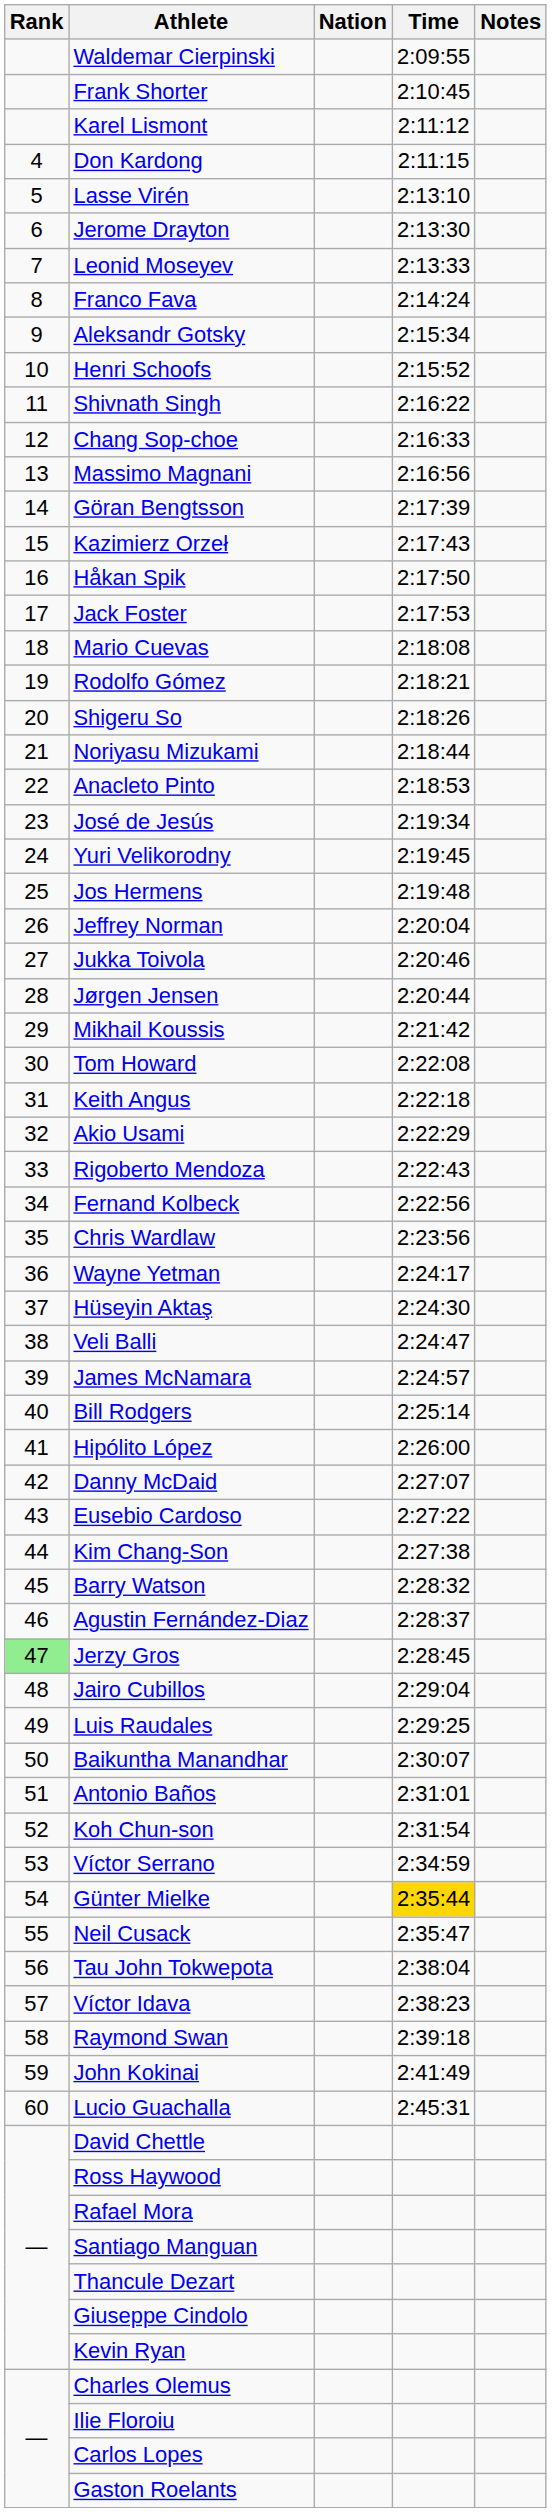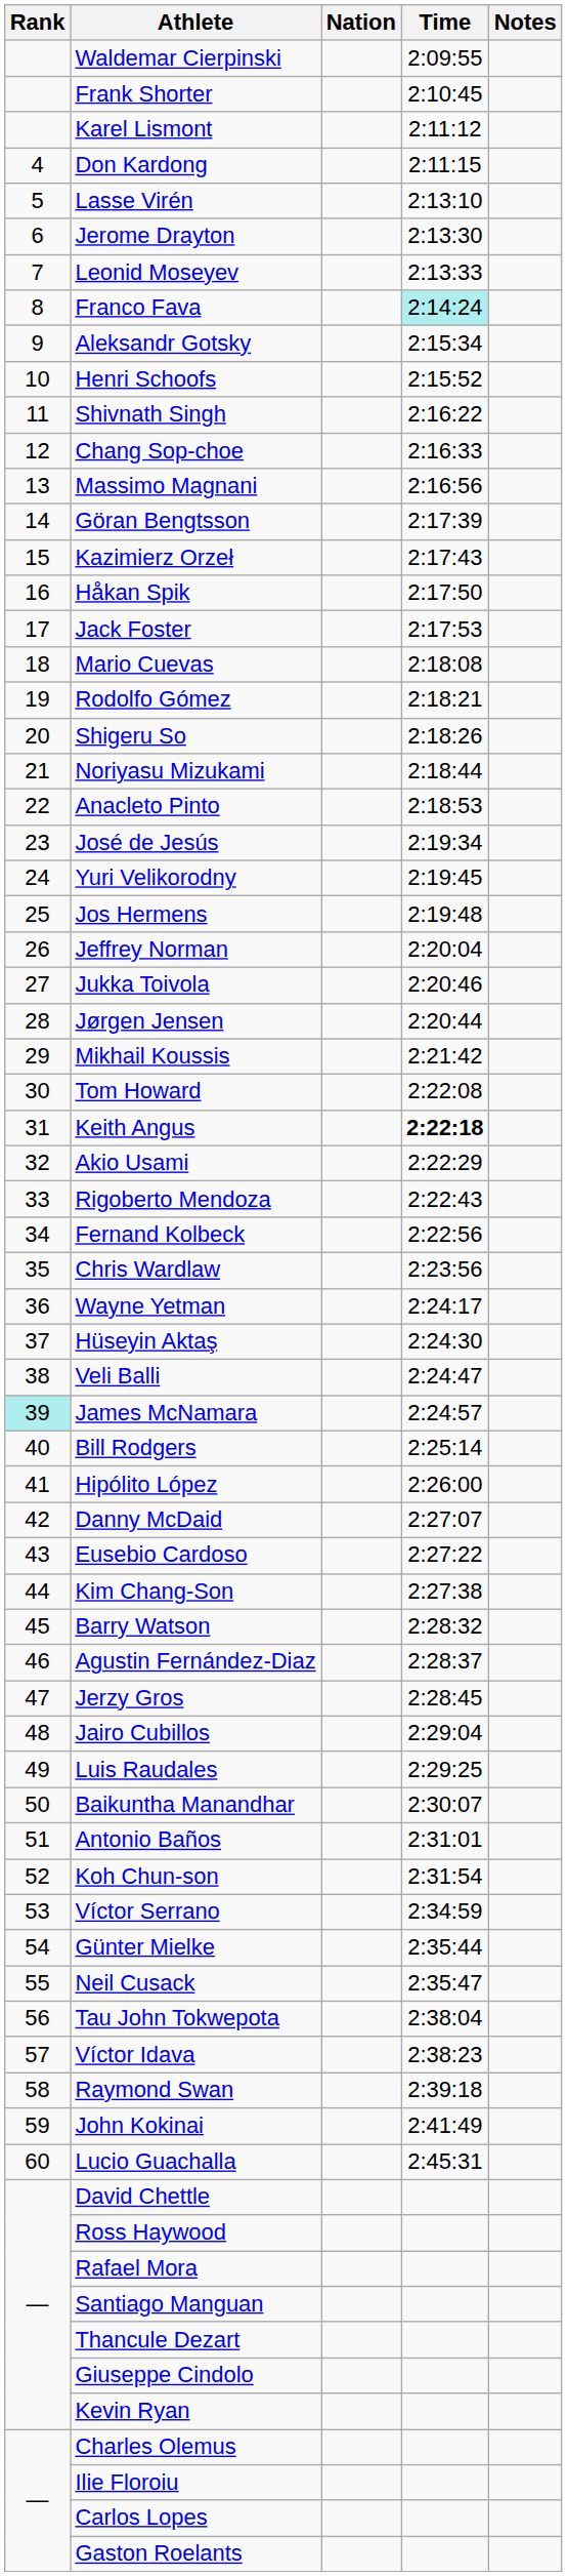Franco Fava | Time: no background -> paleturquoise background
Keith Angus | Time: normal -> bold
James McNamara | Rank: no background -> paleturquoise background
Jerzy Gros | Rank: lightgreen background -> no background
Günter Mielke | Time: gold background -> no background
